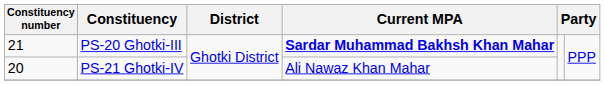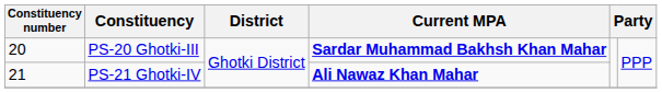PS-20 Ghotki-III | Constituency number: 21 -> 20
PS-21 Ghotki-IV | Constituency number: 20 -> 21
PS-21 Ghotki-IV | Current MPA: normal -> bold
